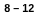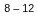row 1 | column 1: bold -> normal
